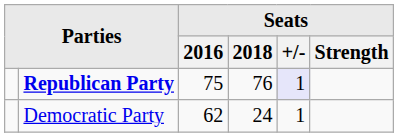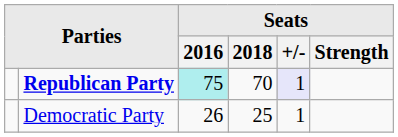Republican Party | Seats / 2016: no background -> paleturquoise background
Republican Party | Seats / 2018: 76 -> 70
Democratic Party | Seats / 2016: 62 -> 26
Democratic Party | Seats / 2018: 24 -> 25
